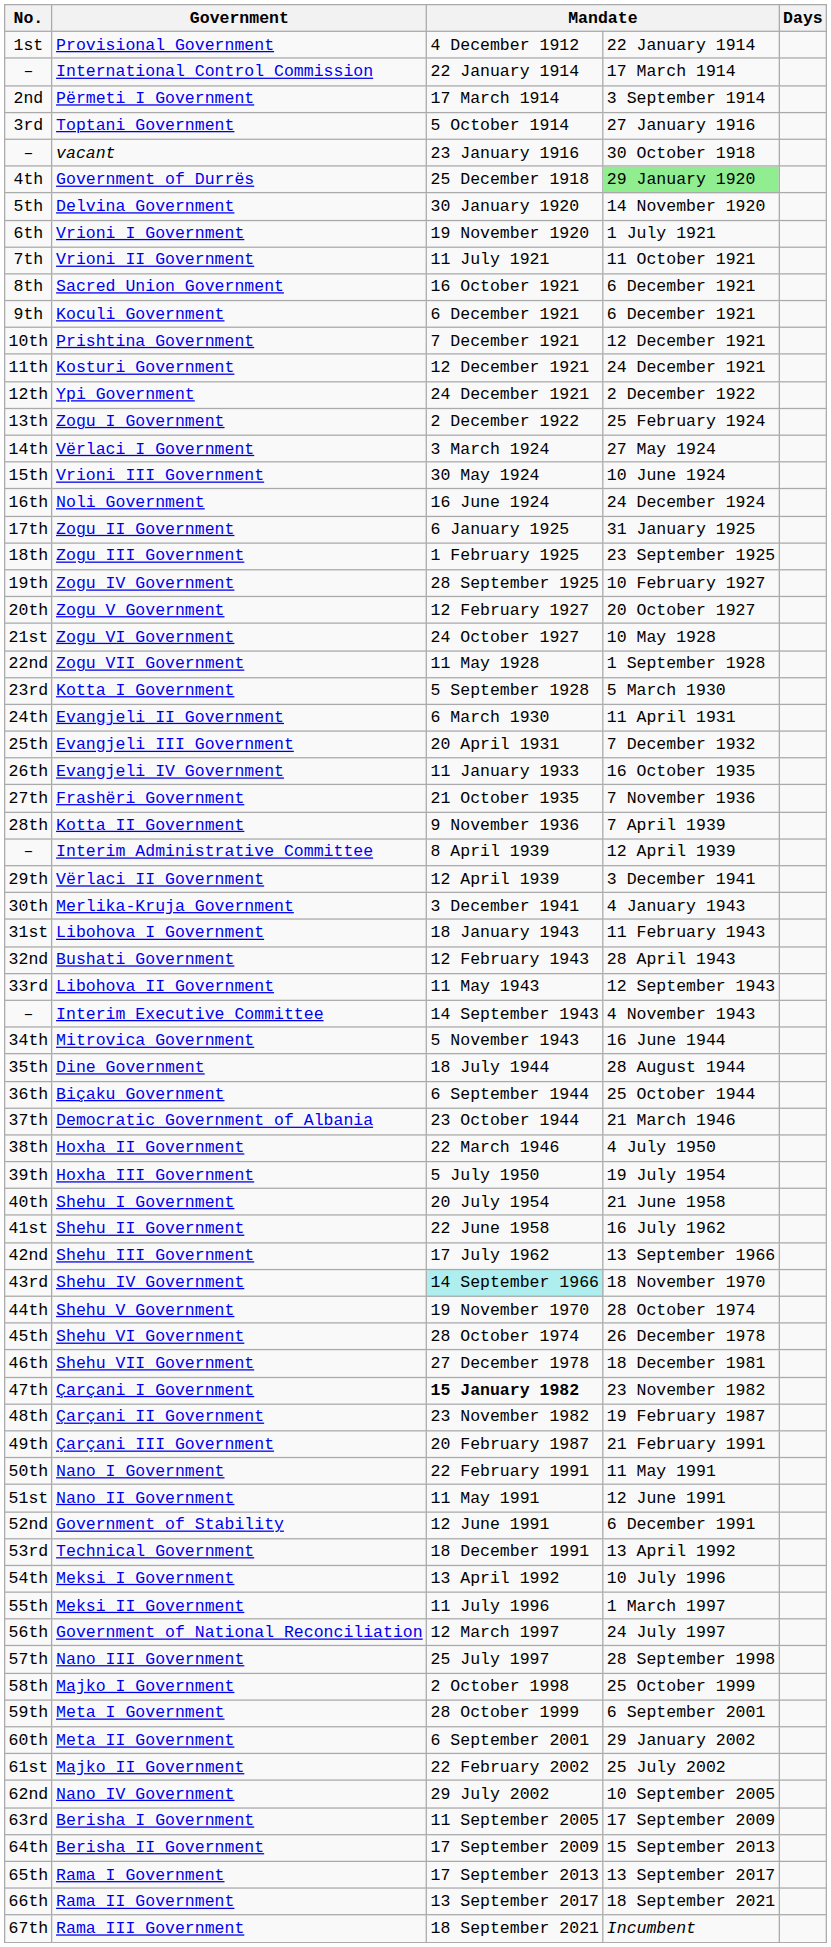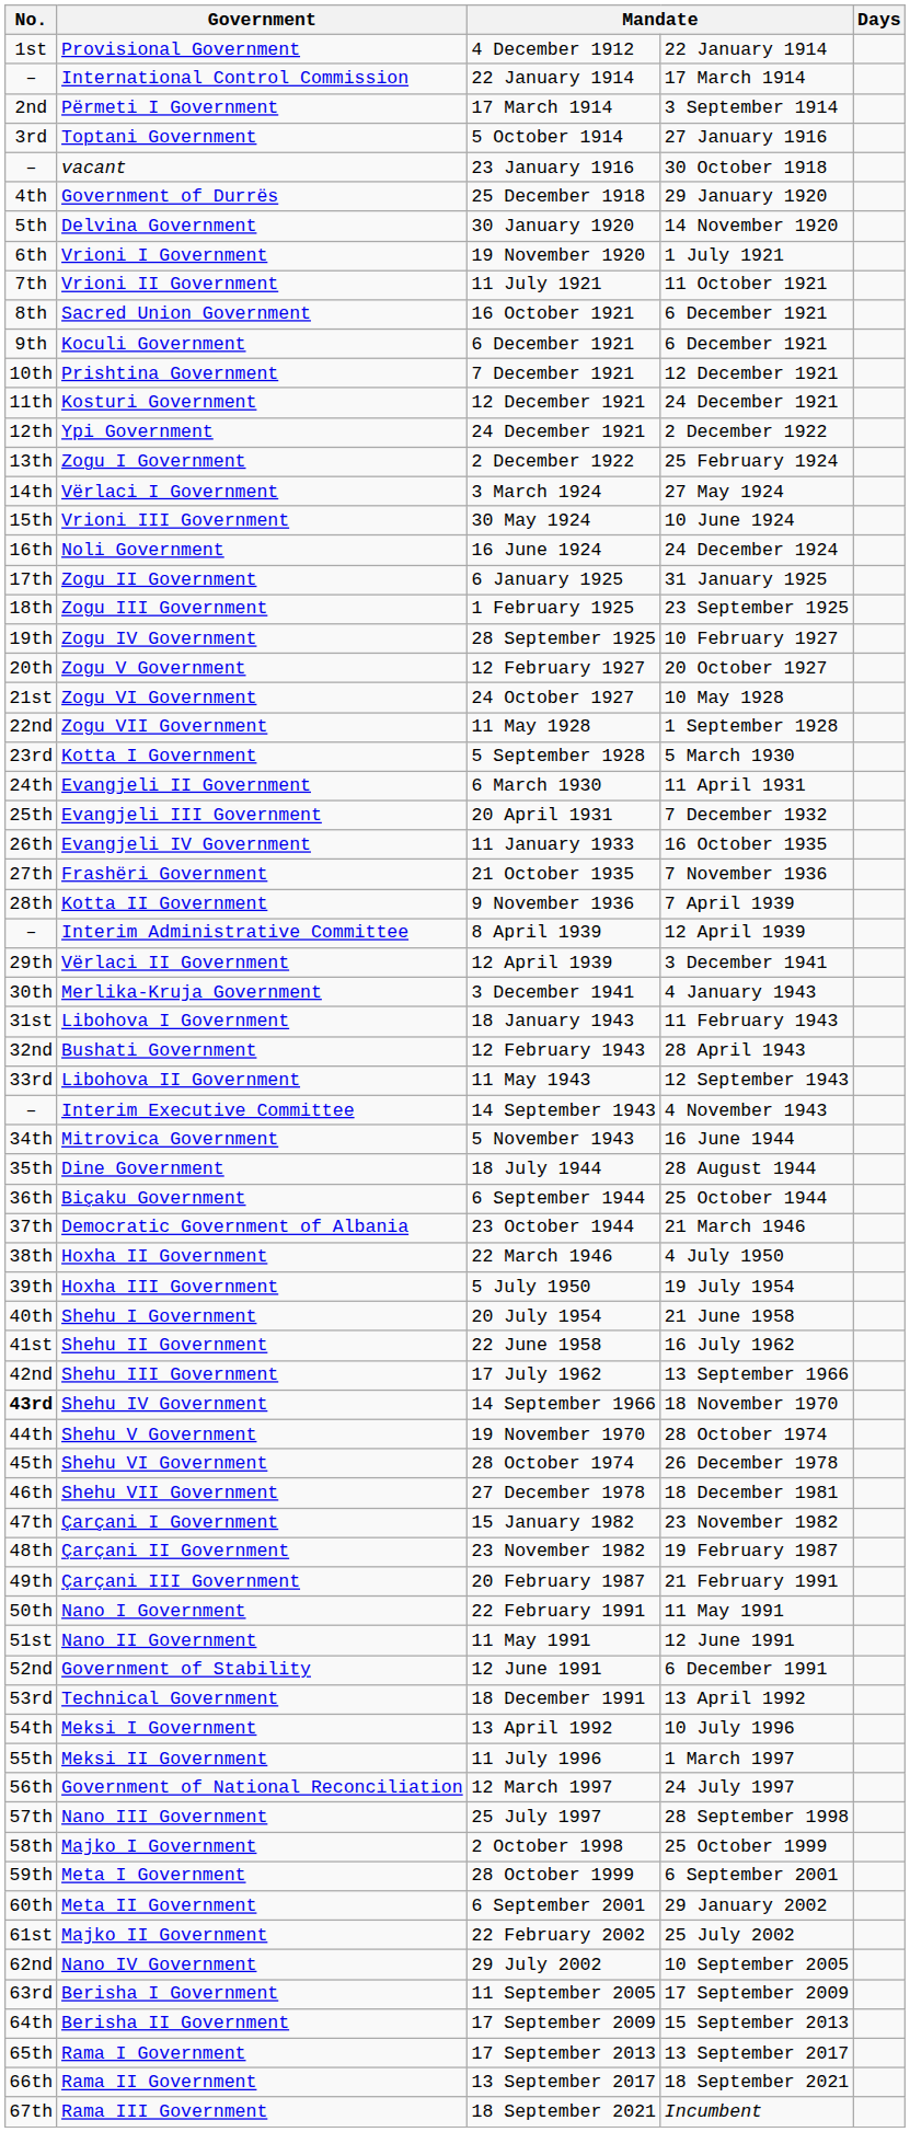Government of Durrës | column 4: lightgreen background -> no background
Shehu IV Government | No.: normal -> bold
Shehu IV Government | column 3: paleturquoise background -> no background
Çarçani I Government | column 3: bold -> normal
